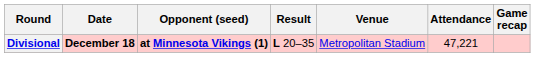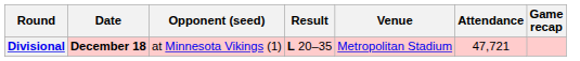Divisional | Opponent (seed): bold -> normal
Divisional | Attendance: 47,221 -> 47,721
